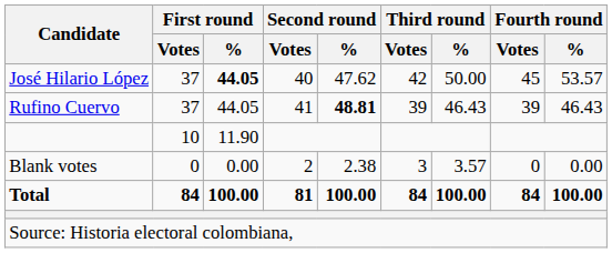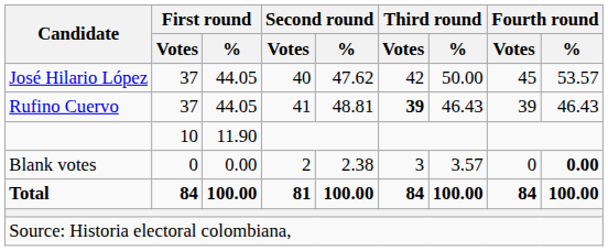José Hilario López | First round / %: bold -> normal
Rufino Cuervo | Second round / %: bold -> normal
Rufino Cuervo | Third round / Votes: normal -> bold
Blank votes | Fourth round / %: normal -> bold
